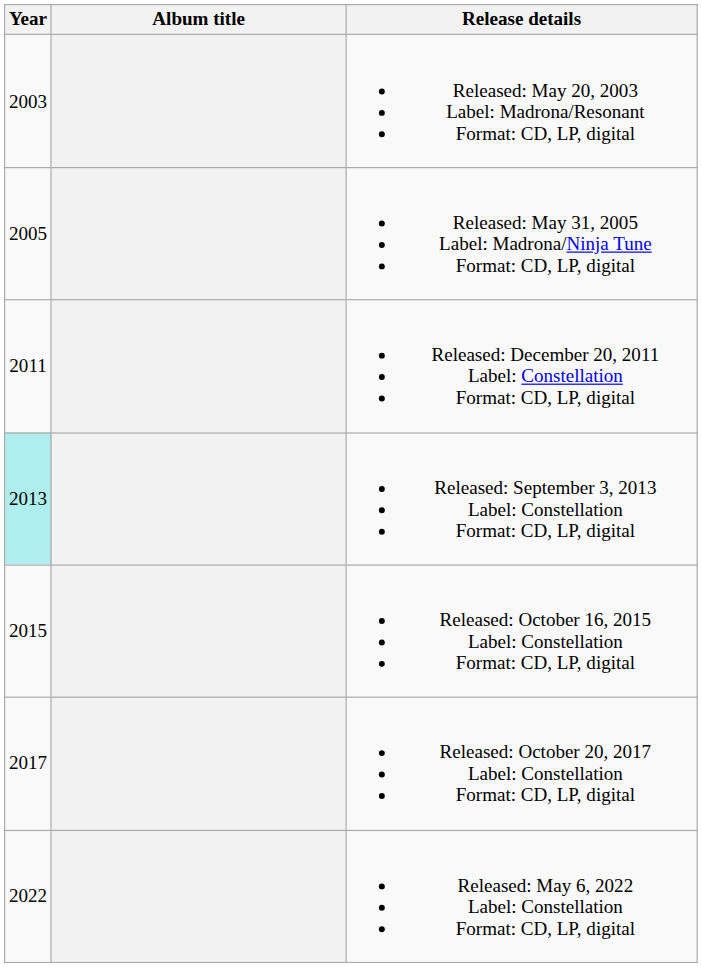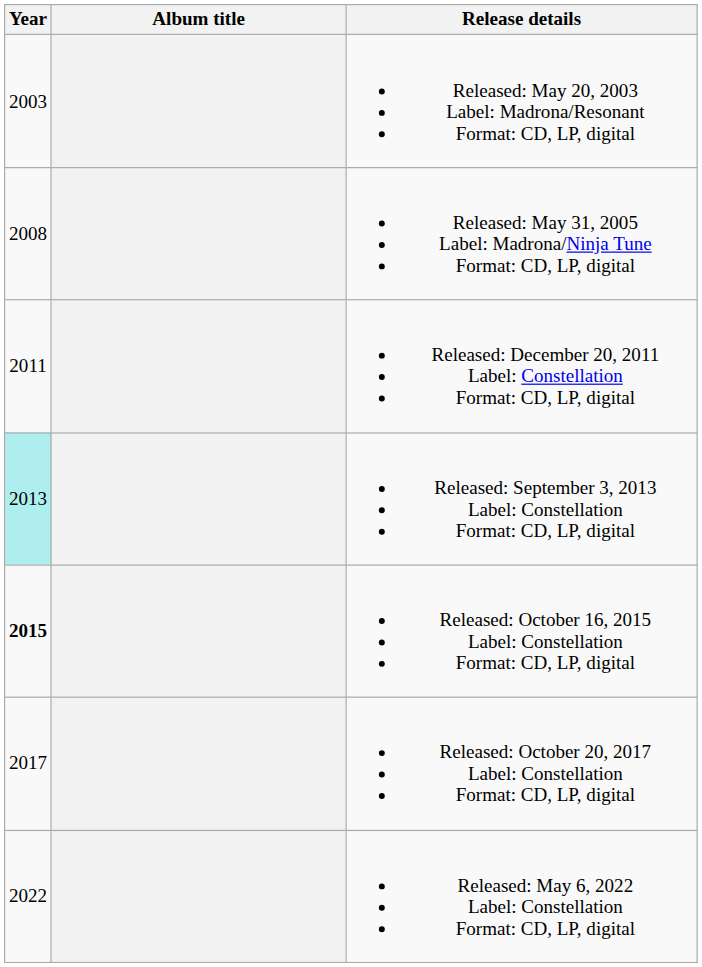row 3 | Year: 2005 -> 2008
row 6 | Year: normal -> bold
